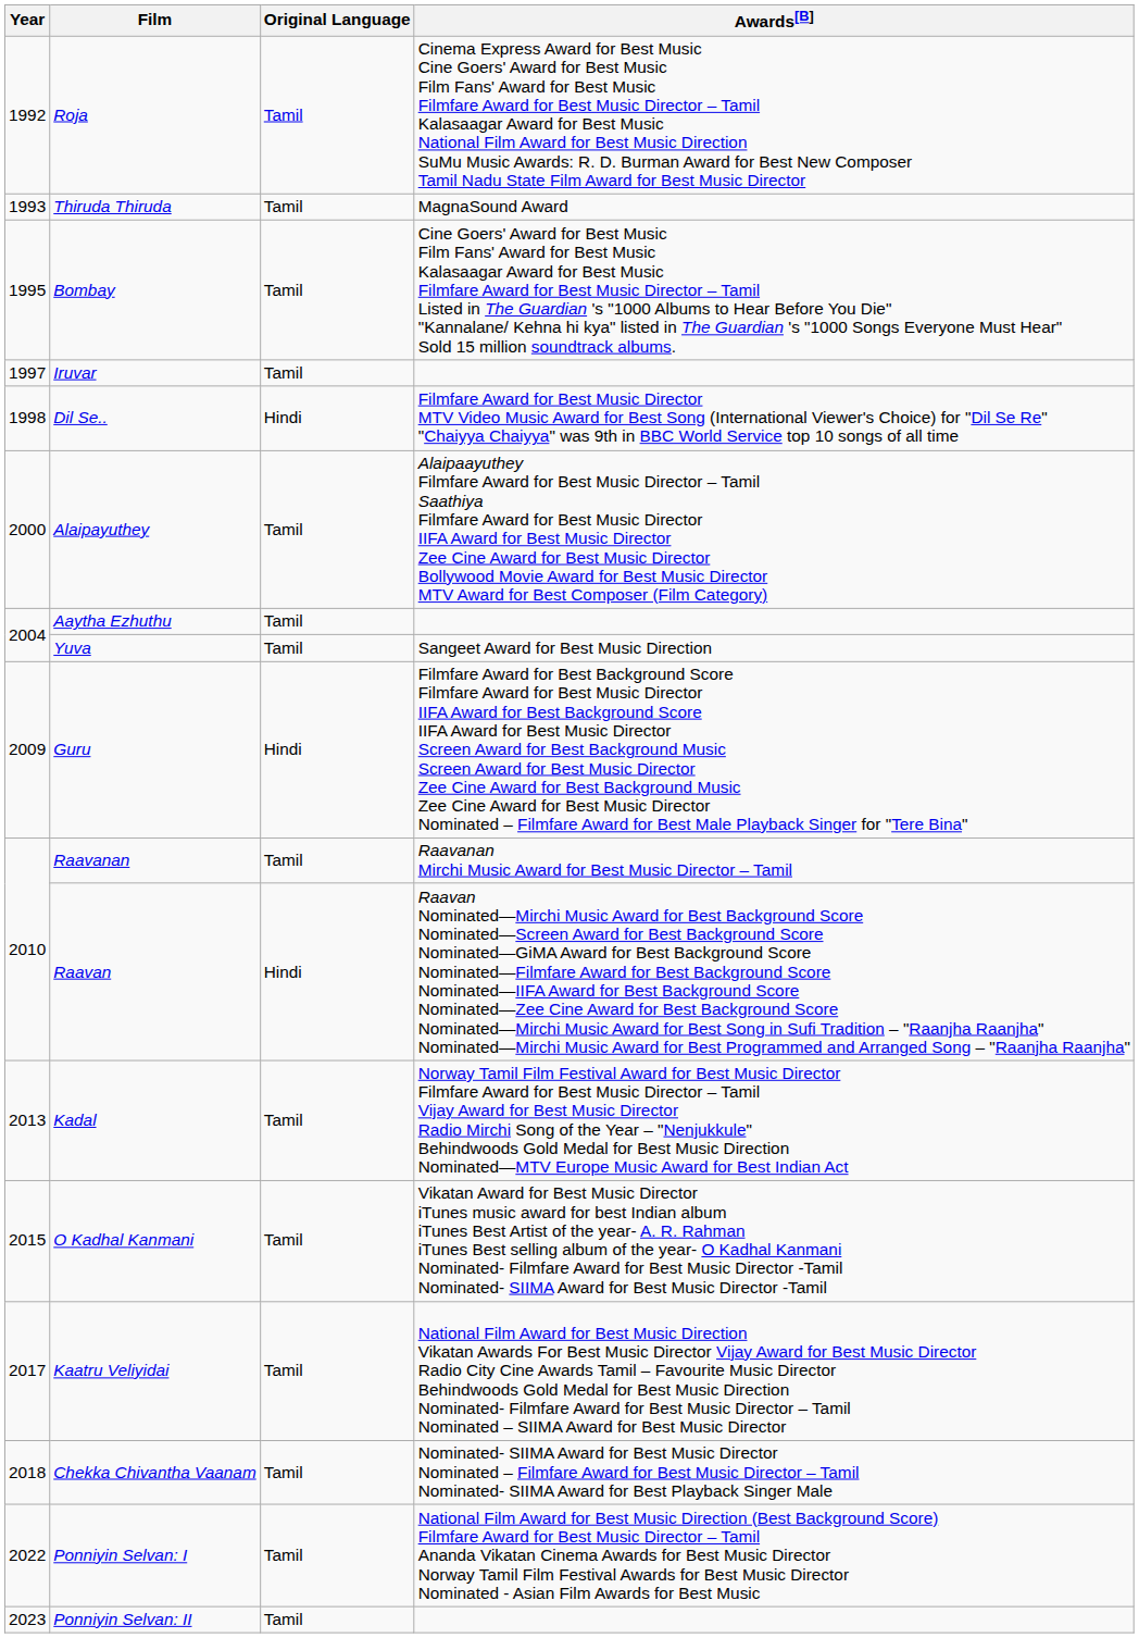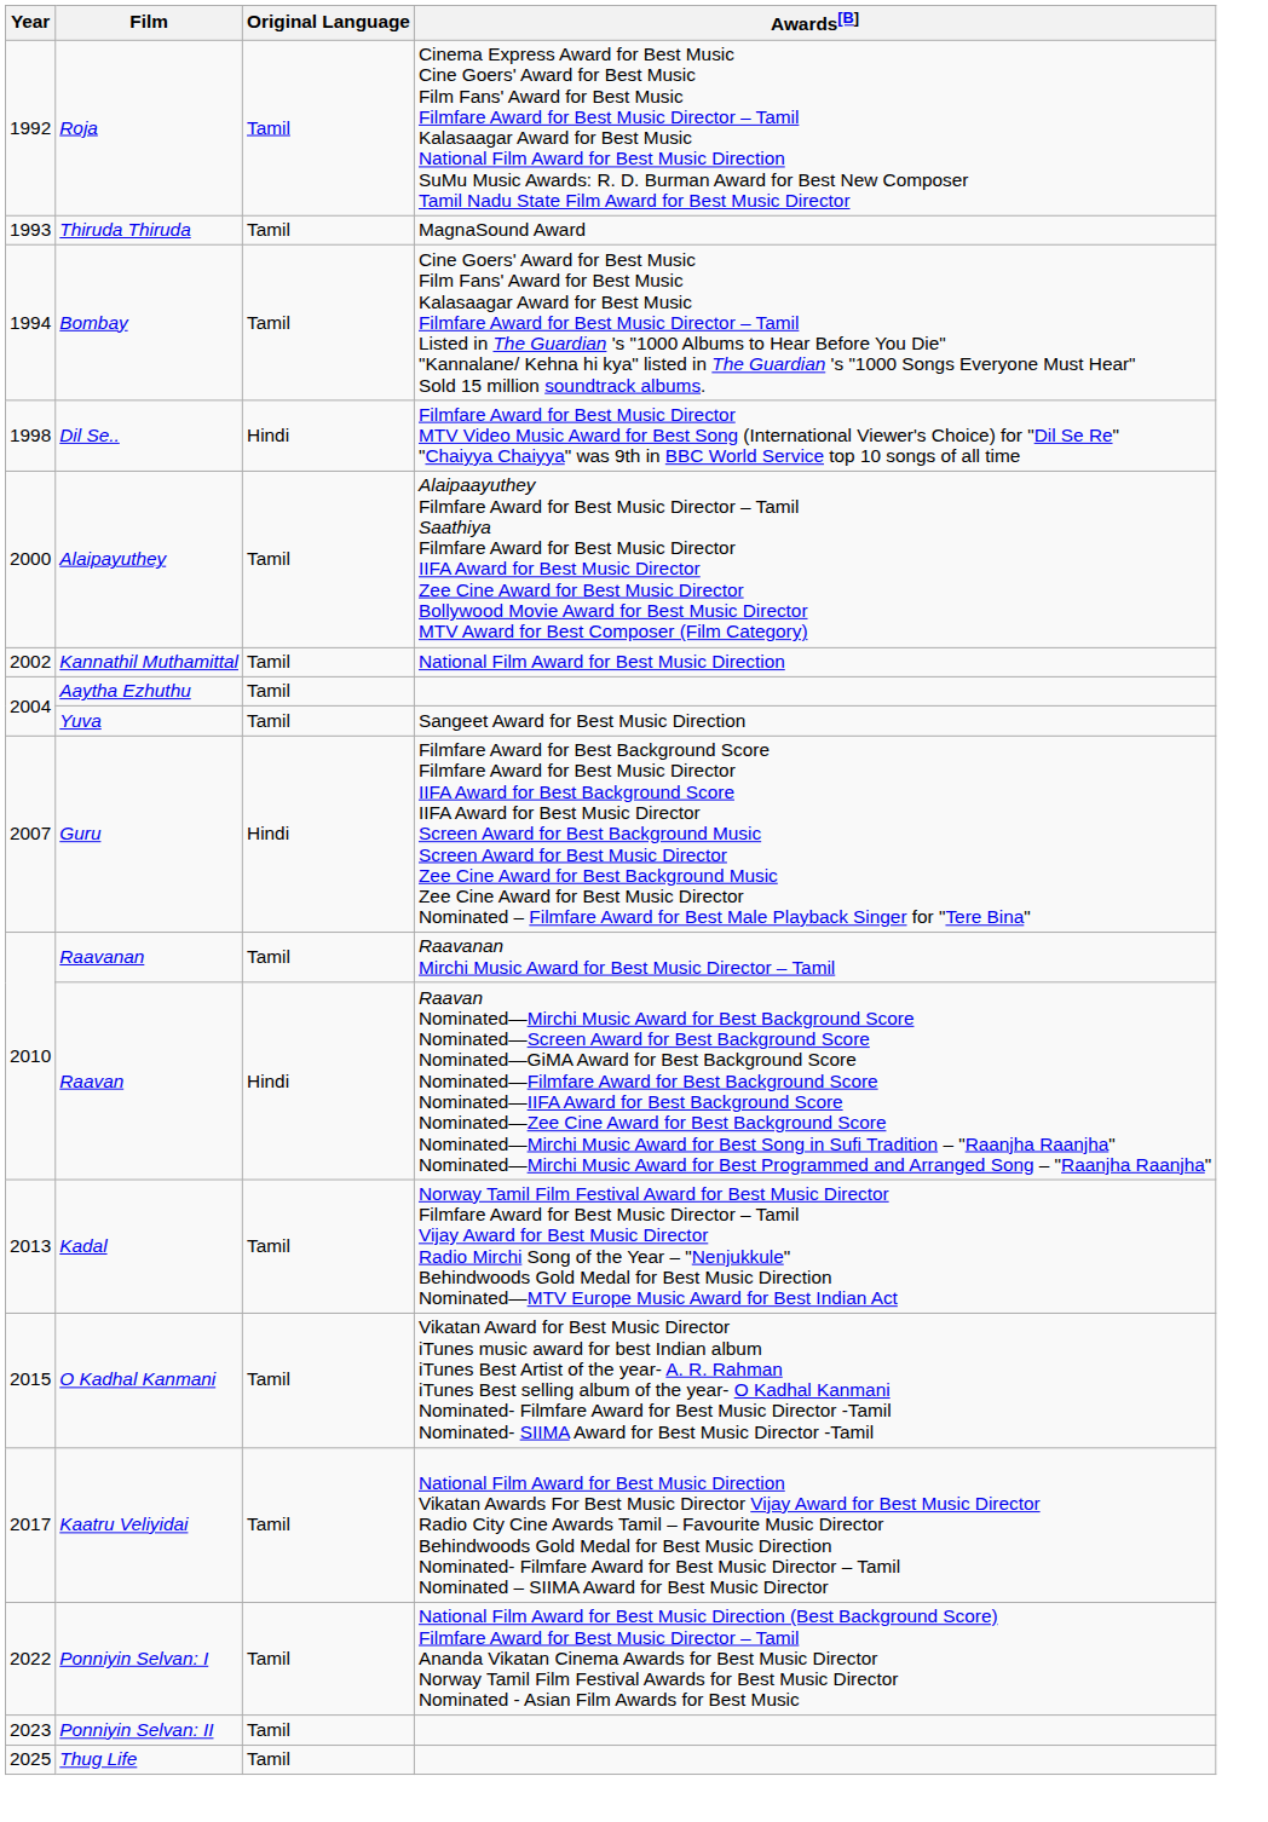Bombay | Year: 1995 -> 1994
- row: 1997 | Iruvar | Tamil
+ row: 2002 | Kannathil Muthamittal | Tamil | National Film Award for Best Music Direction
Guru | Year: 2009 -> 2007
- row: 2018 | Chekka Chivantha Vaanam | Tamil | Nominated- SIIMA Award for Best Music Director Nominated – Filmfare Award for Best Music Director – Tamil Nominated- SIIMA Award for Best Playback Singer Male
+ row: 2025 | Thug Life | Tamil
